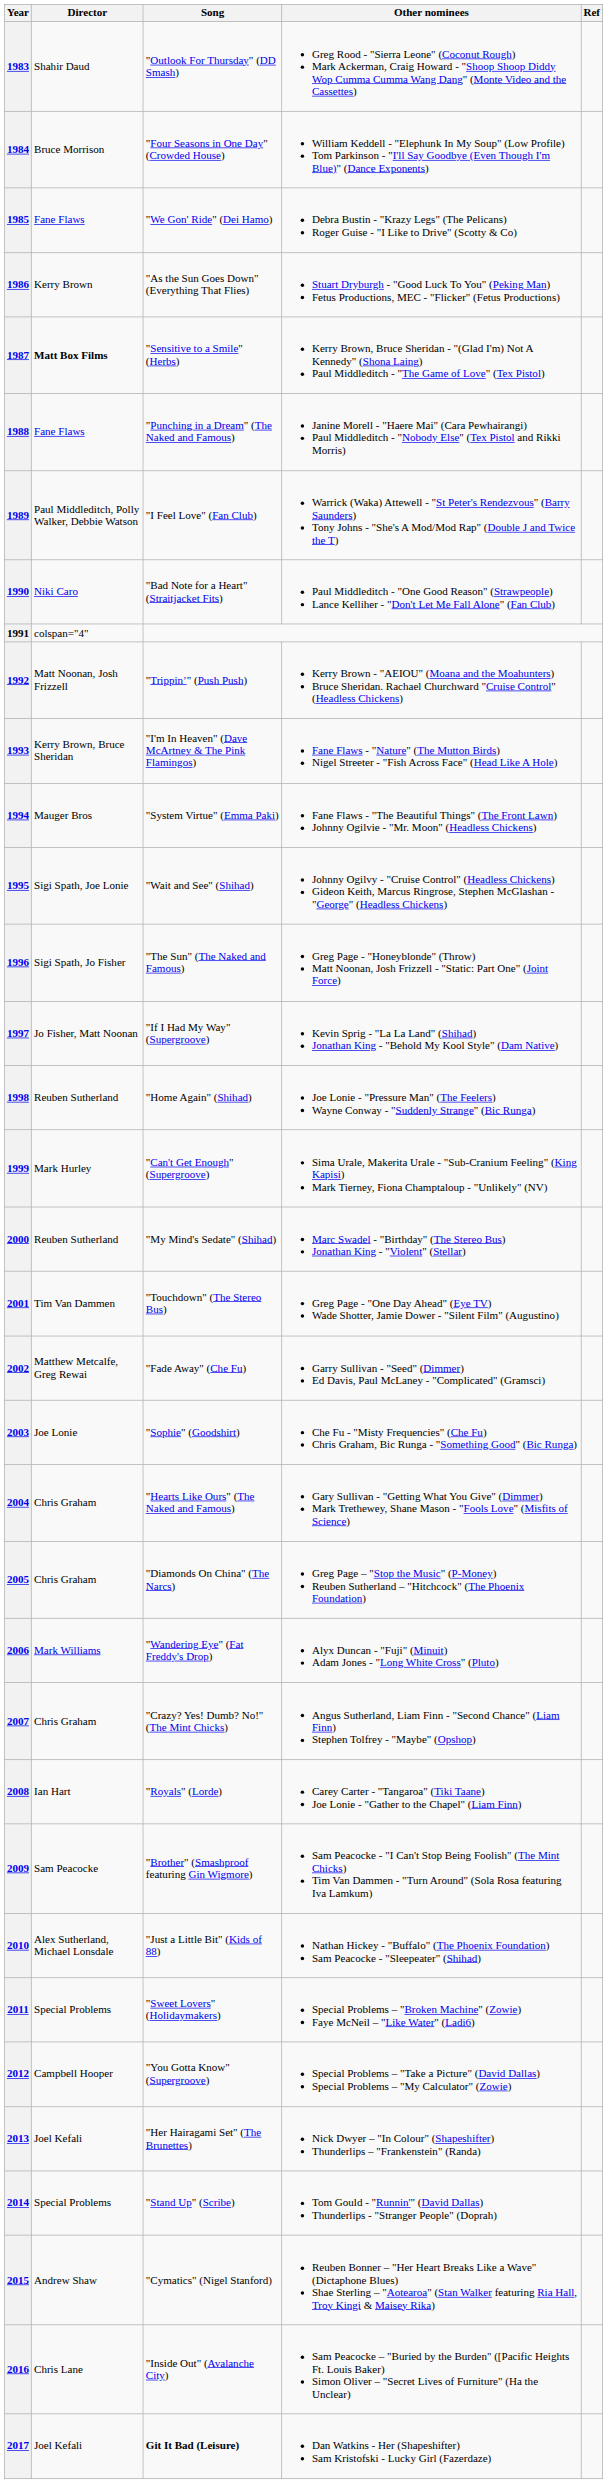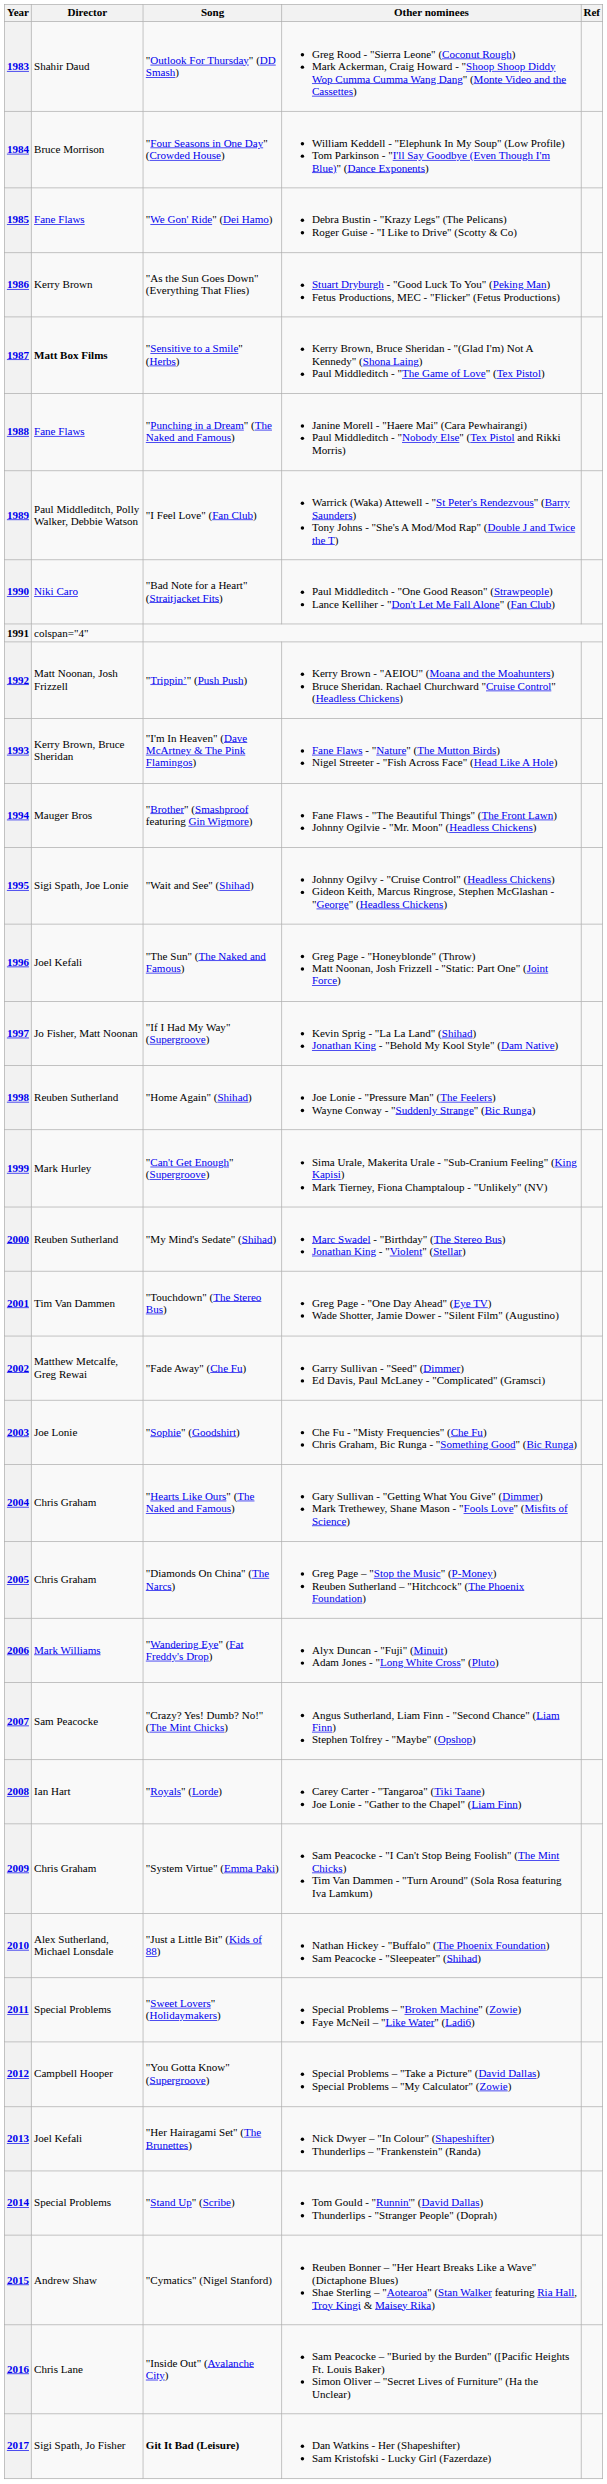1994 | Song: "System Virtue" (Emma Paki) -> "Brother" (Smashproof featuring Gin Wigmore)
1996 | Director: Sigi Spath, Jo Fisher -> Joel Kefali
2007 | Director: Chris Graham -> Sam Peacocke
2009 | Director: Sam Peacocke -> Chris Graham
2009 | Song: "Brother" (Smashproof featuring Gin Wigmore) -> "System Virtue" (Emma Paki)
2017 | Director: Joel Kefali -> Sigi Spath, Jo Fisher
